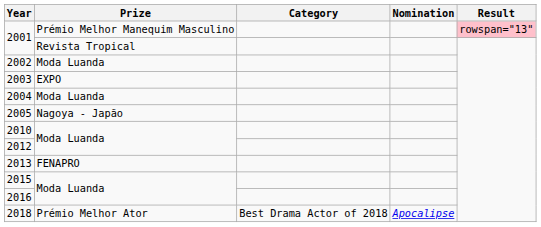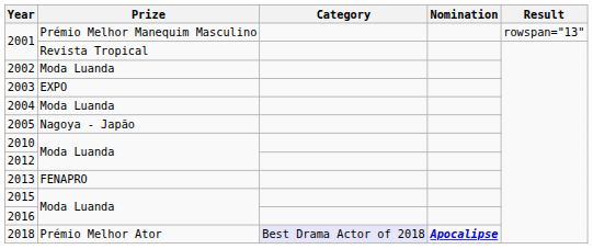2001 / Prémio Melhor Manequim Masculino | Result: pink background -> no background
2018 | Category: no background -> lavender background
2018 | Nomination: normal -> bold
